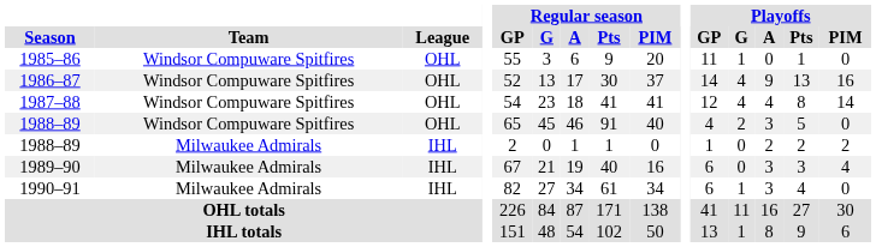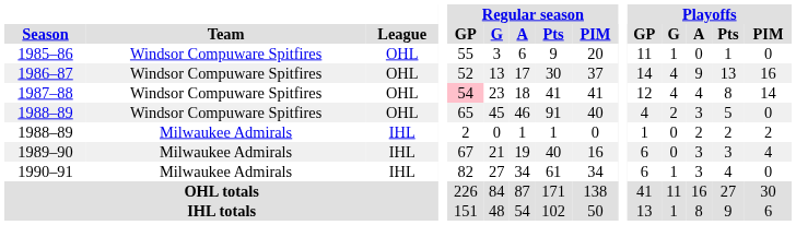1987–88 | Regular season / GP: no background -> pink background
